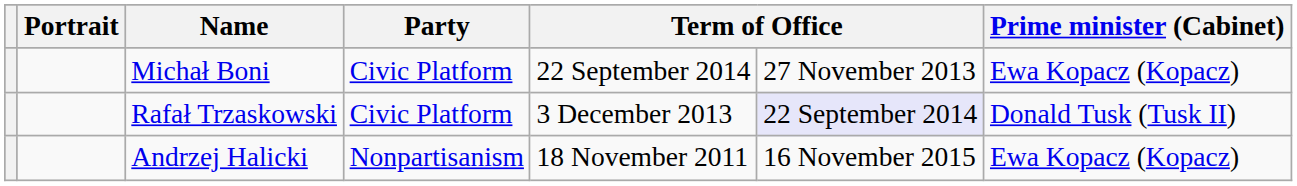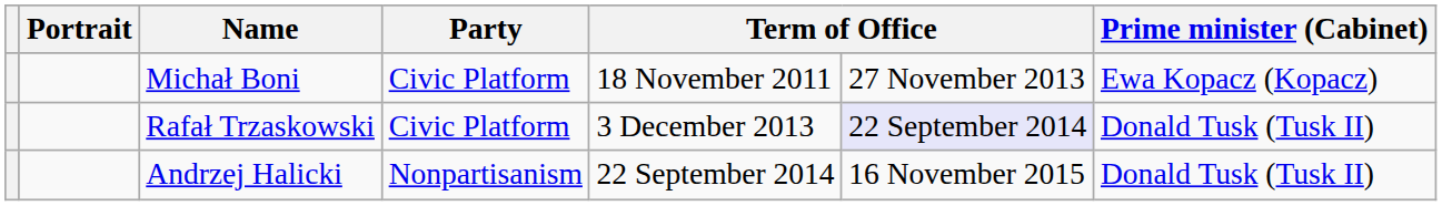Michał Boni | column 5: 22 September 2014 -> 18 November 2011
Andrzej Halicki | column 5: 18 November 2011 -> 22 September 2014
Andrzej Halicki | Prime minister (Cabinet): Ewa Kopacz (Kopacz) -> Donald Tusk (Tusk II)
